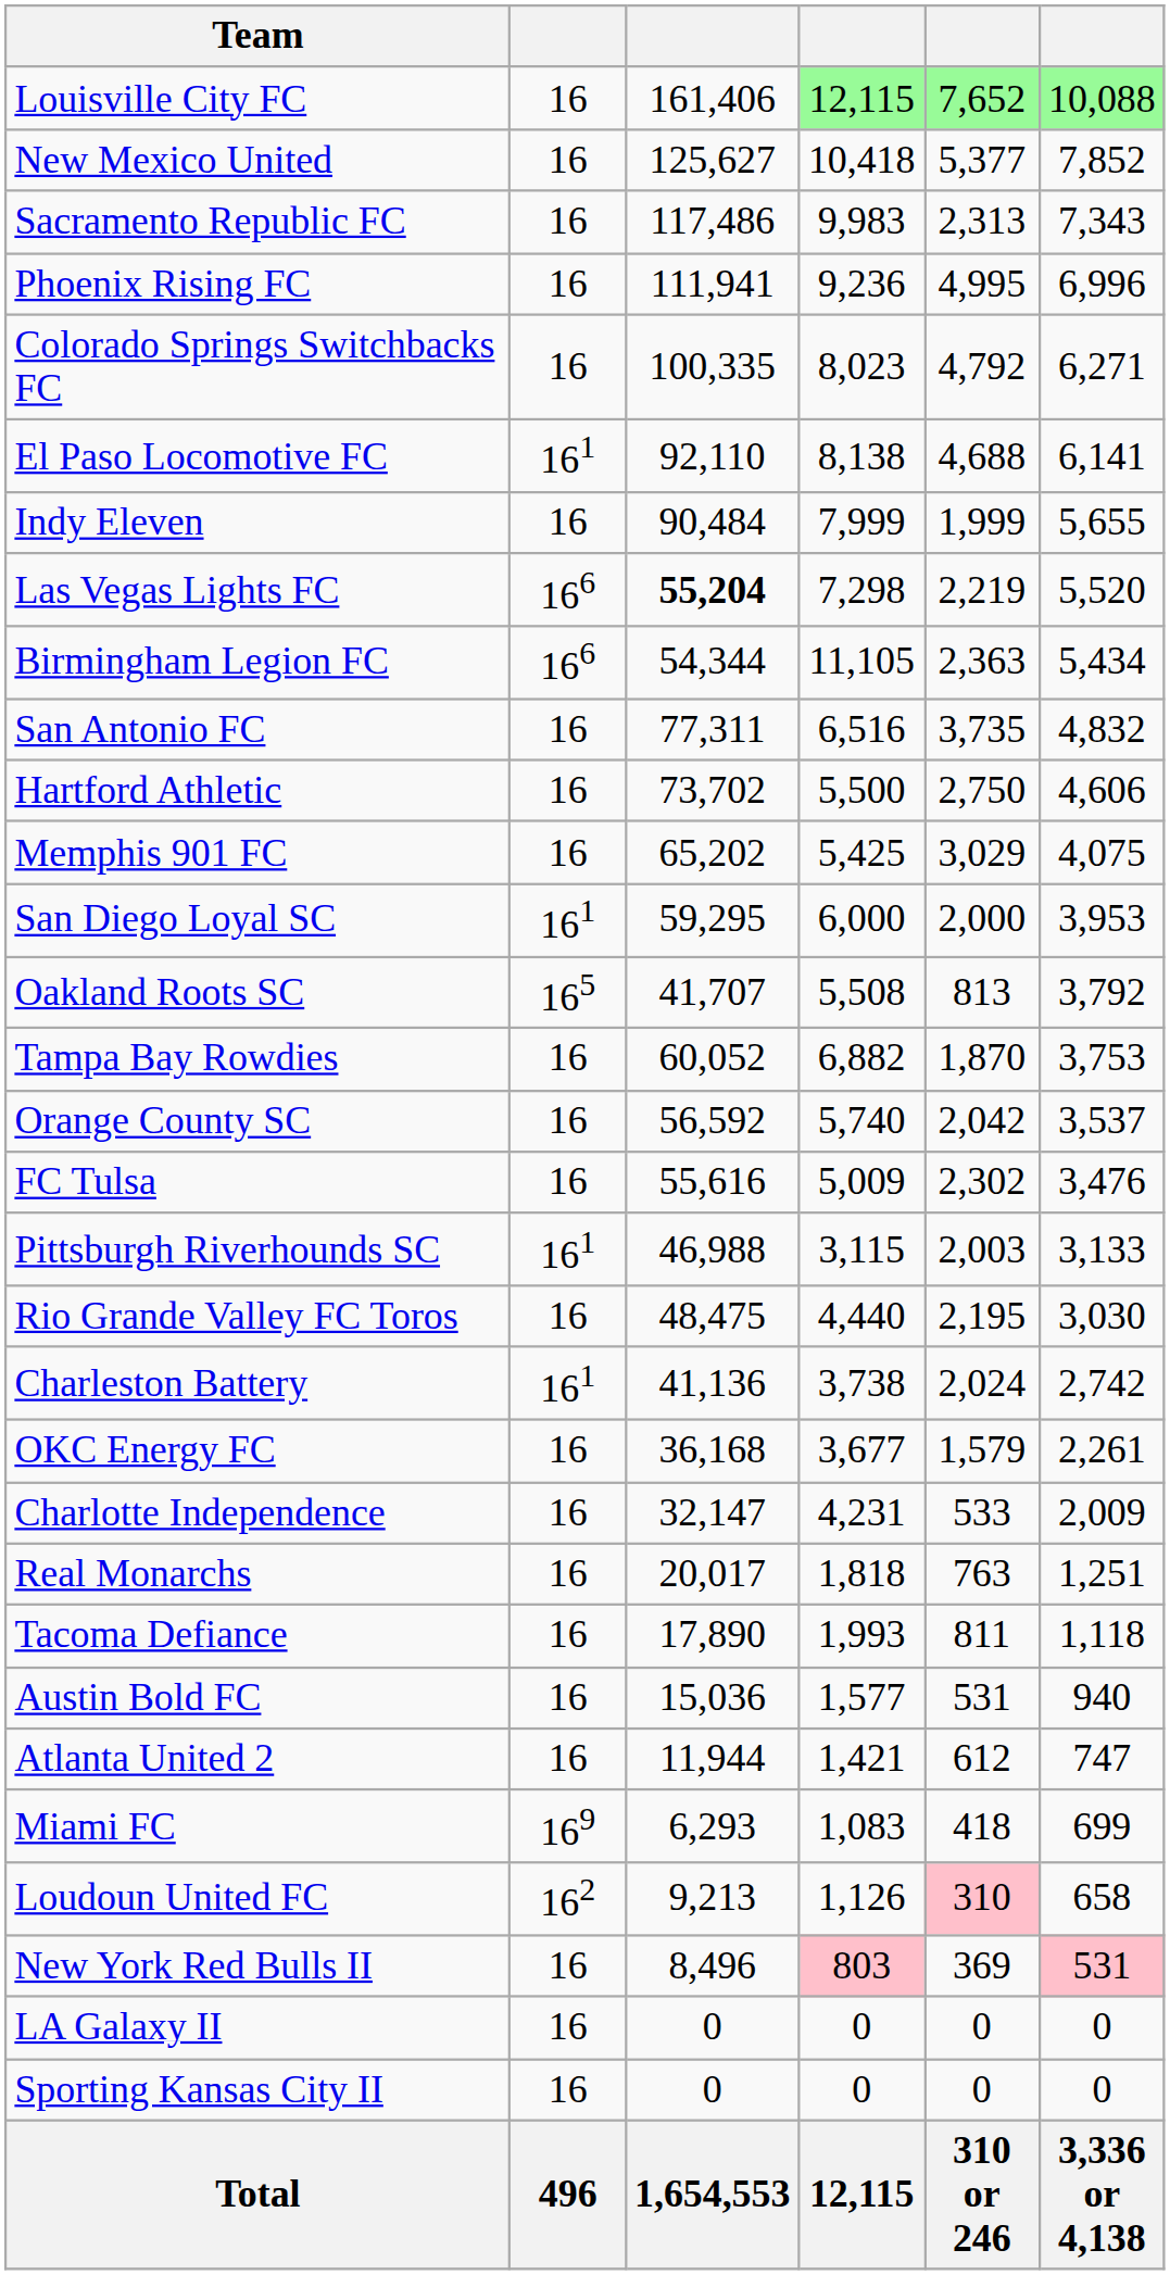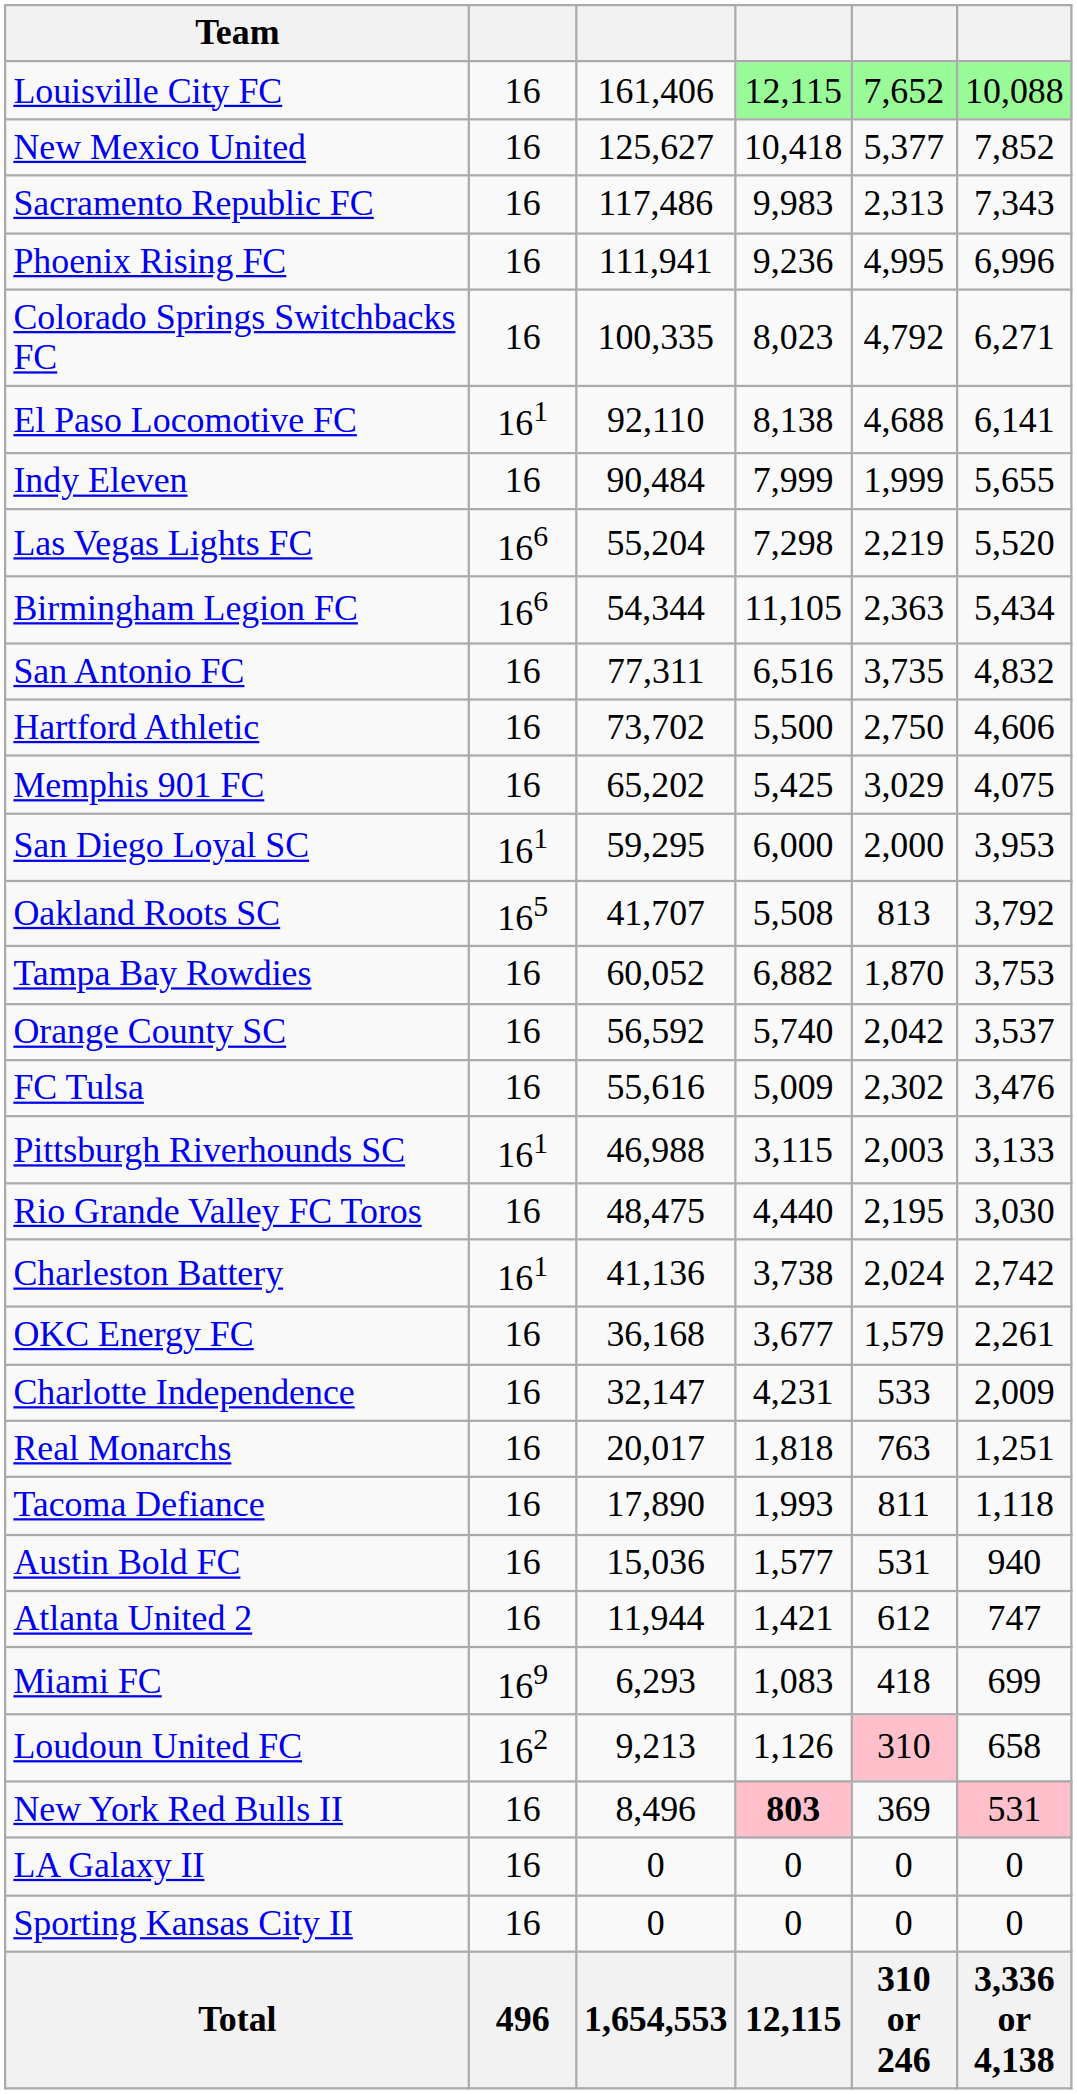Las Vegas Lights FC | column 3: bold -> normal
New York Red Bulls II | column 4: normal -> bold
